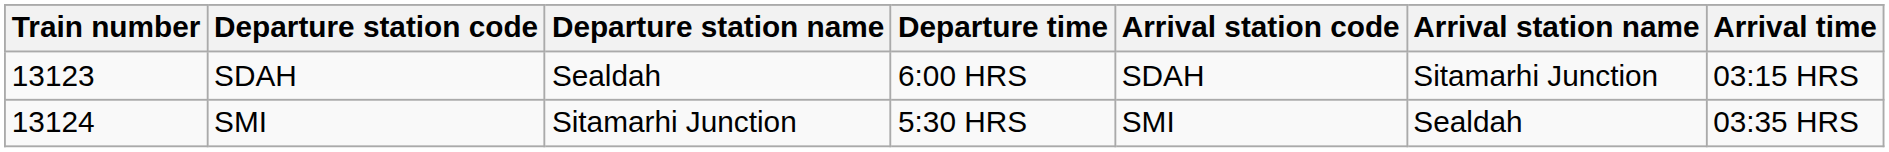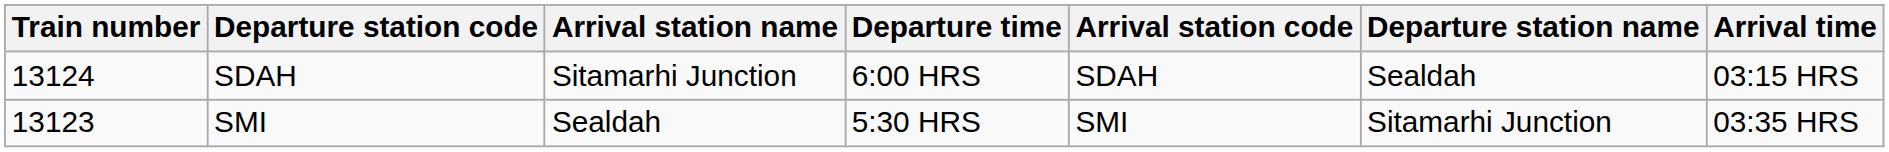columns swapped: Departure station name <-> Arrival station name
row 2 | Train number: 13123 -> 13124
row 3 | Train number: 13124 -> 13123
